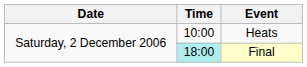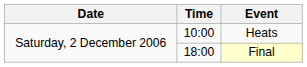Final | Time: paleturquoise background -> no background
